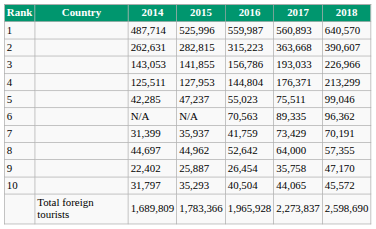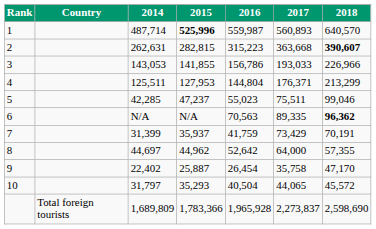1 | 2015: normal -> bold
2 | 2018: normal -> bold
6 | 2018: normal -> bold
